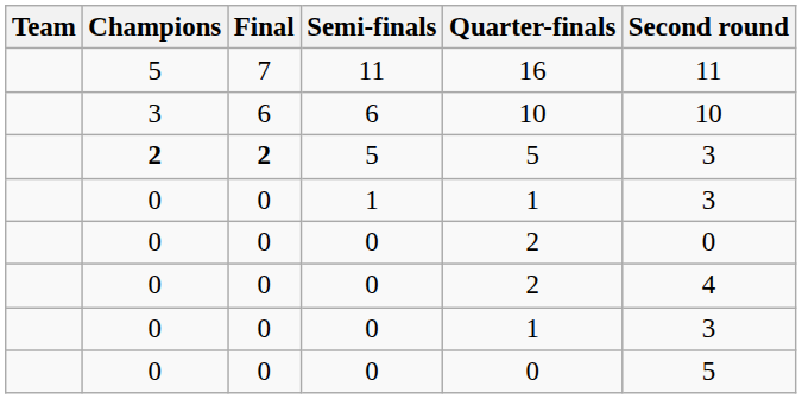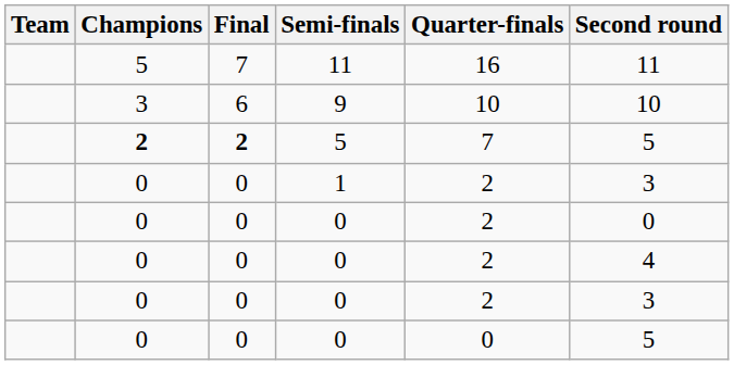row 3 | Semi-finals: 6 -> 9
row 4 | Quarter-finals: 5 -> 7
row 4 | Second round: 3 -> 5
row 5 | Quarter-finals: 1 -> 2
row 8 | Quarter-finals: 1 -> 2
